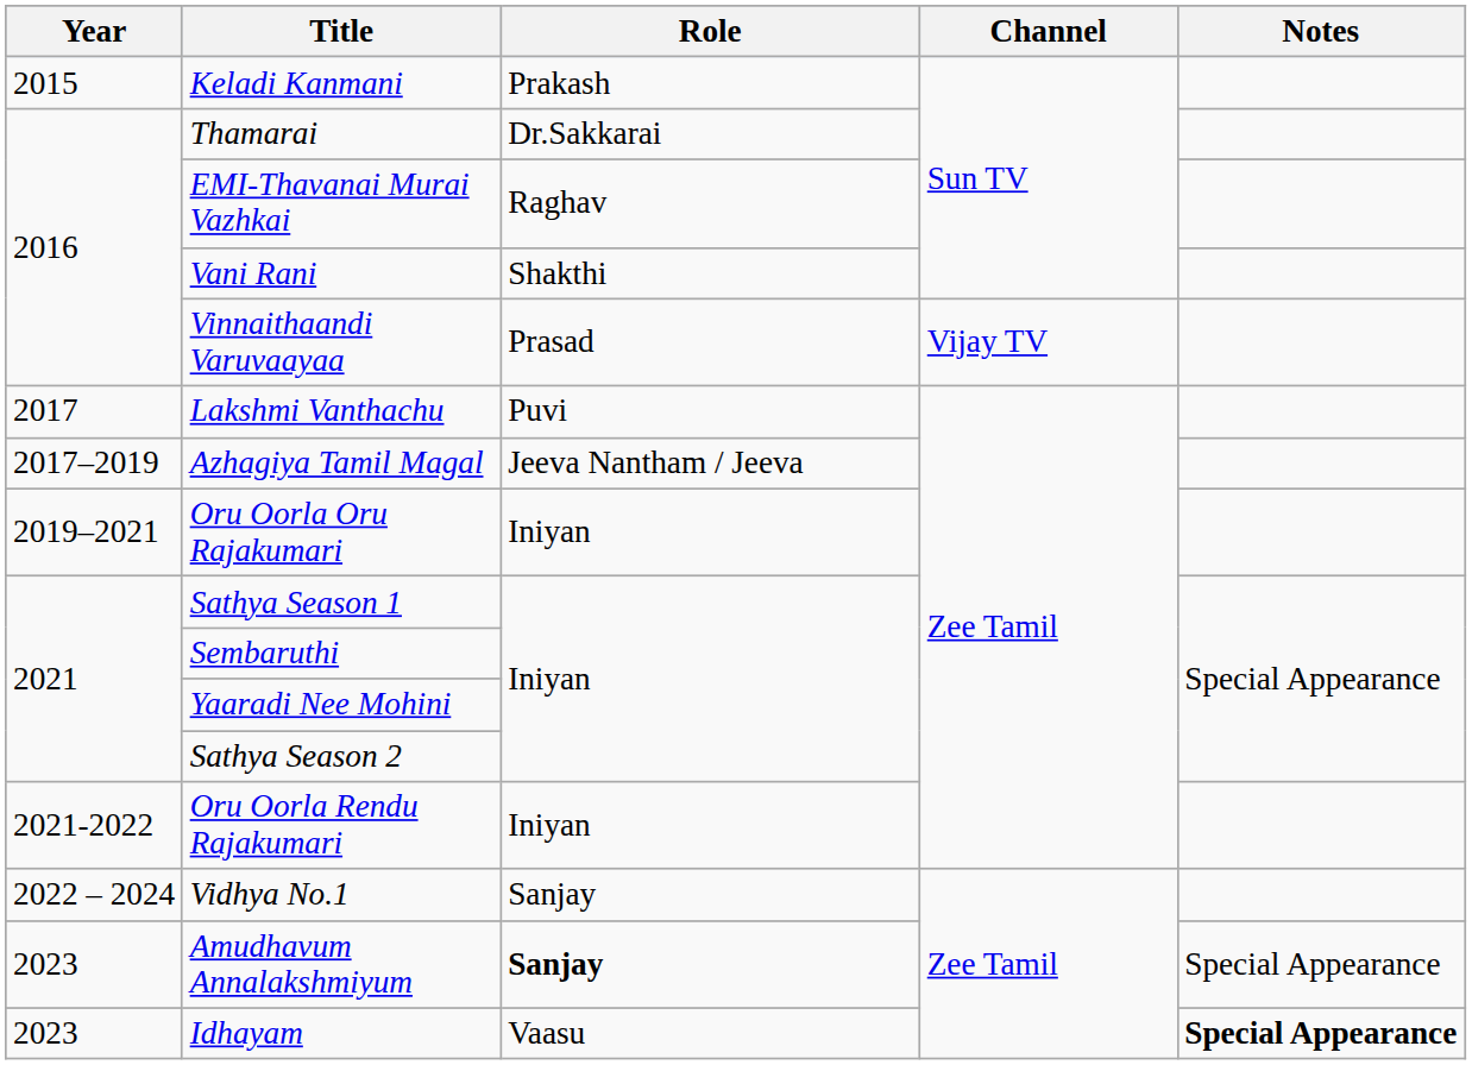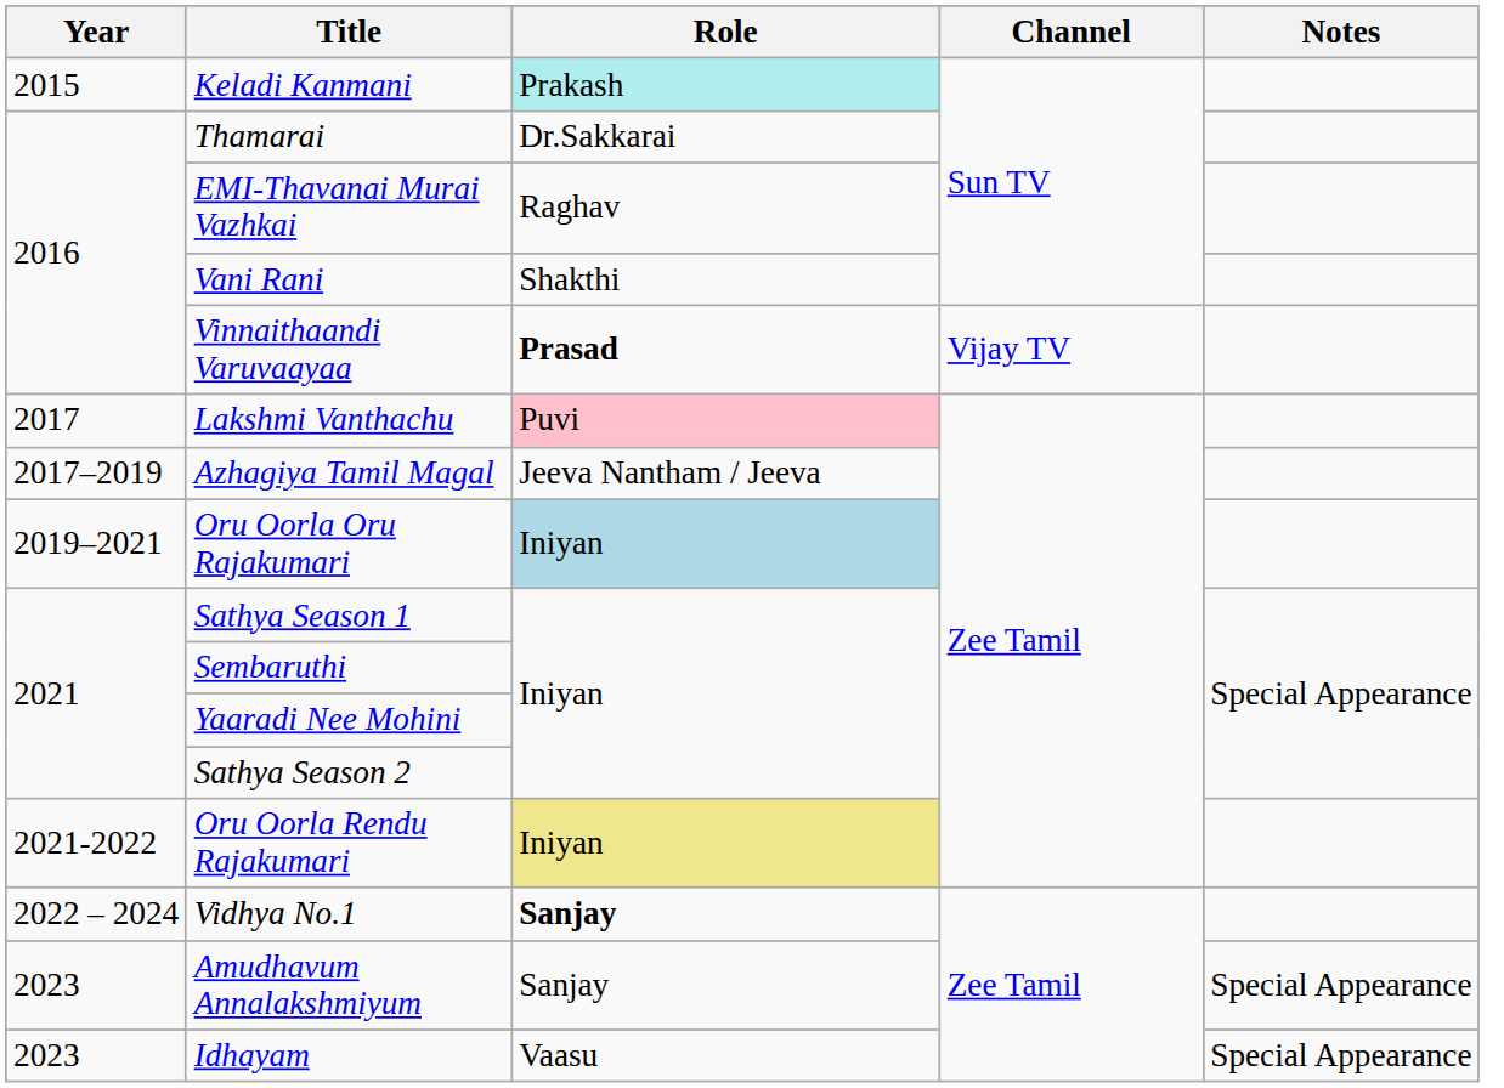Keladi Kanmani | Role: no background -> paleturquoise background
Vinnaithaandi Varuvaayaa | Role: normal -> bold
Lakshmi Vanthachu | Role: no background -> pink background
Oru Oorla Oru Rajakumari | Role: no background -> lightblue background
Oru Oorla Rendu Rajakumari | Role: no background -> khaki background
Vidhya No.1 | Role: normal -> bold
Amudhavum Annalakshmiyum | Role: bold -> normal
Idhayam | Notes: bold -> normal
